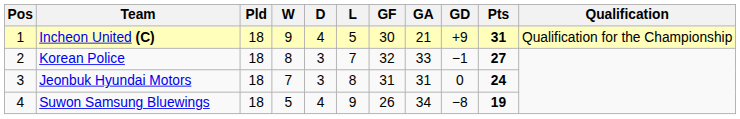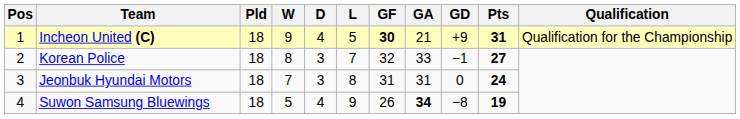Incheon United (C) | GF: normal -> bold
Suwon Samsung Bluewings | GA: normal -> bold
